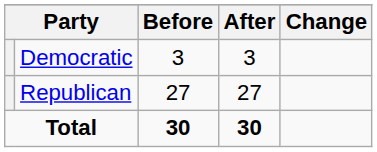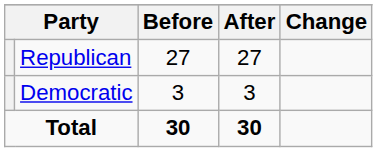rows swapped: Republican <-> Democratic
